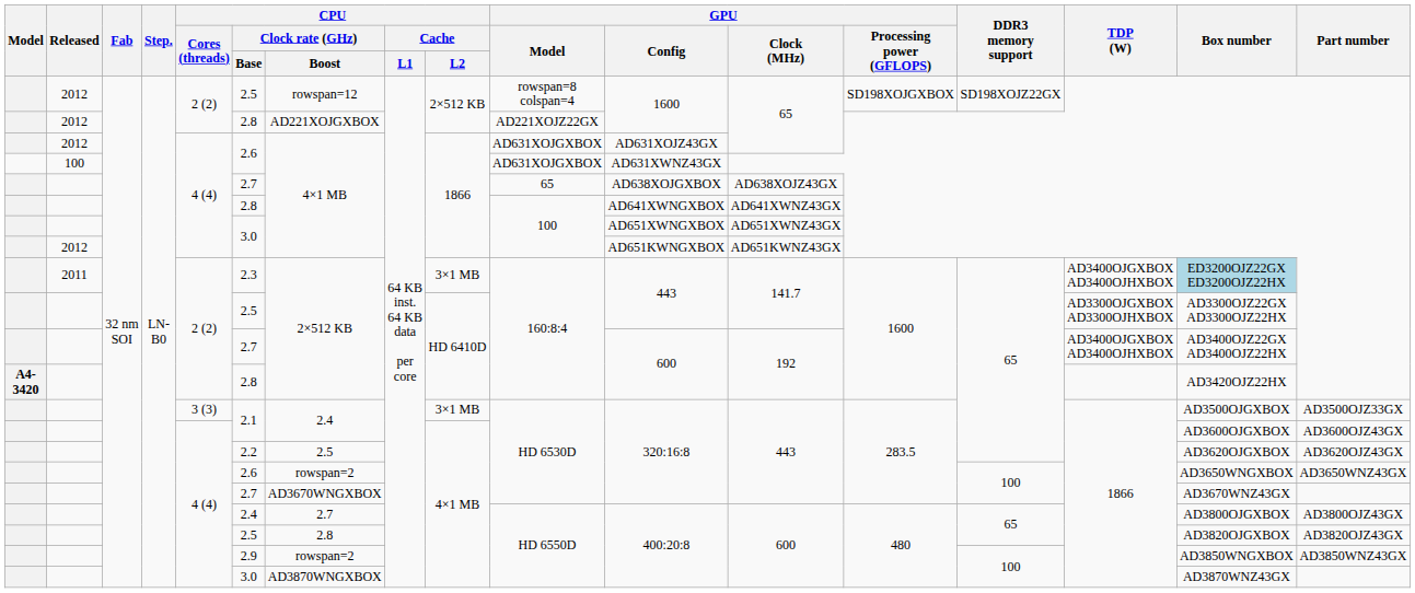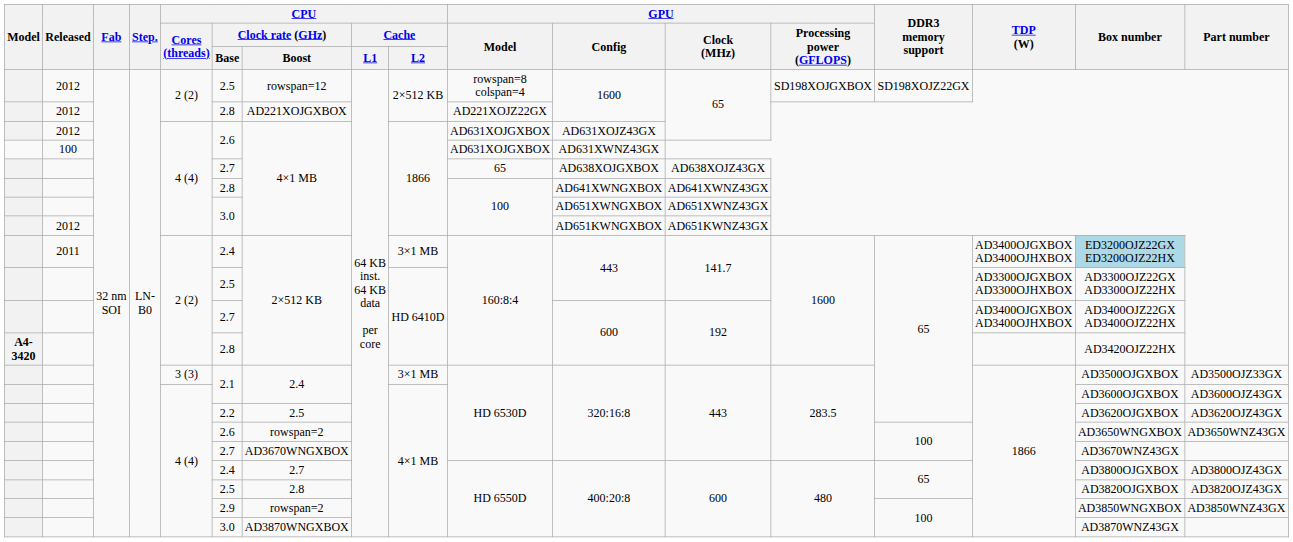2011 | CPU / Clock rate (GHz) / Base: 2.3 -> 2.4
